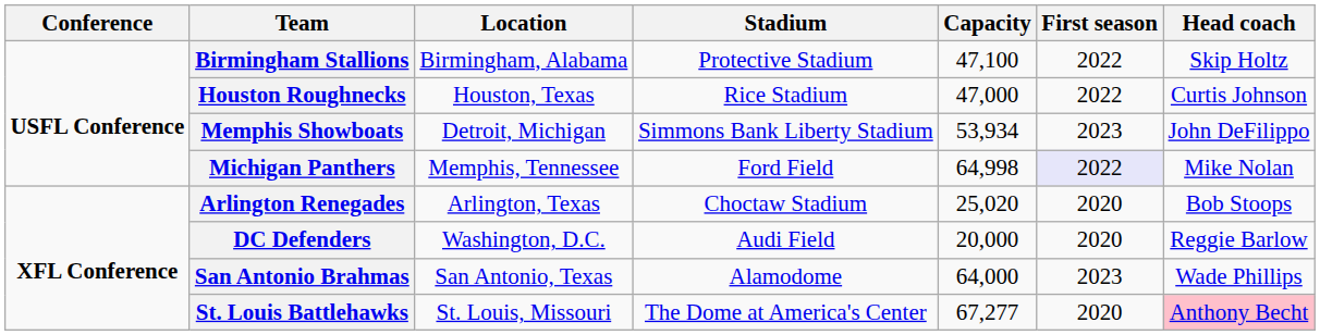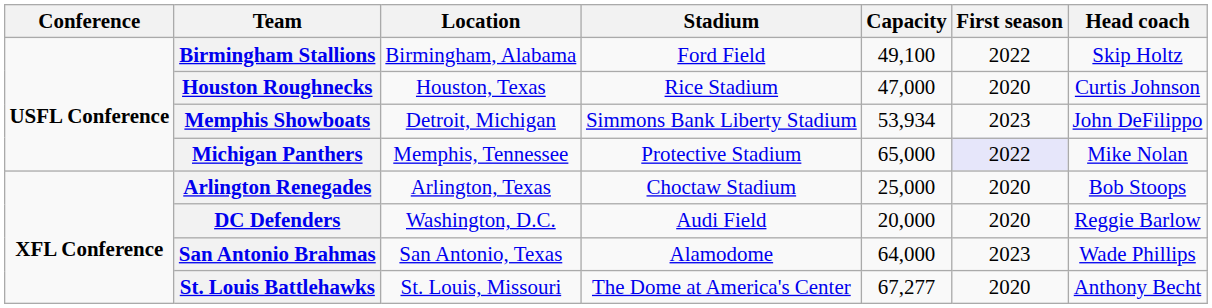Birmingham Stallions | Stadium: Protective Stadium -> Ford Field
Birmingham Stallions | Capacity: 47,100 -> 49,100
Houston Roughnecks | First season: 2022 -> 2020
Michigan Panthers | Stadium: Ford Field -> Protective Stadium
Michigan Panthers | Capacity: 64,998 -> 65,000
Arlington Renegades | Capacity: 25,020 -> 25,000
St. Louis Battlehawks | Head coach: pink background -> no background
